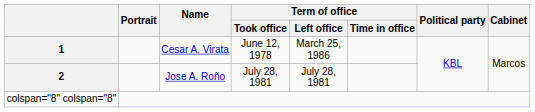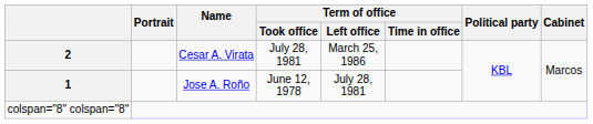Cesar A. Virata | column 1: 1 -> 2
Cesar A. Virata | Term of office / Took office: June 12, 1978 -> July 28, 1981
Jose A. Roño | column 1: 2 -> 1
Jose A. Roño | Term of office / Took office: July 28, 1981 -> June 12, 1978
